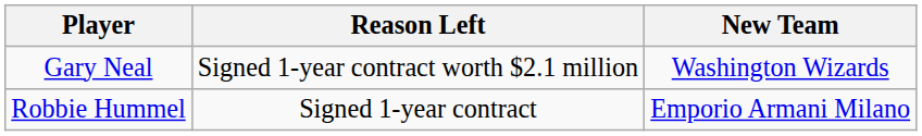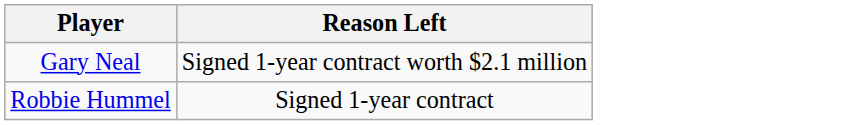- column: New Team | Washington Wizards | Emporio Armani Milano
